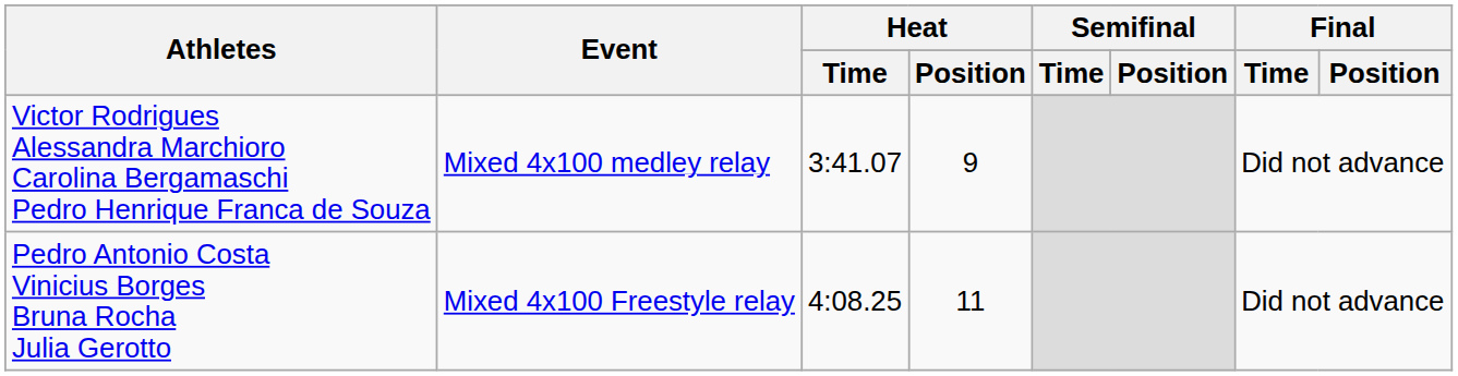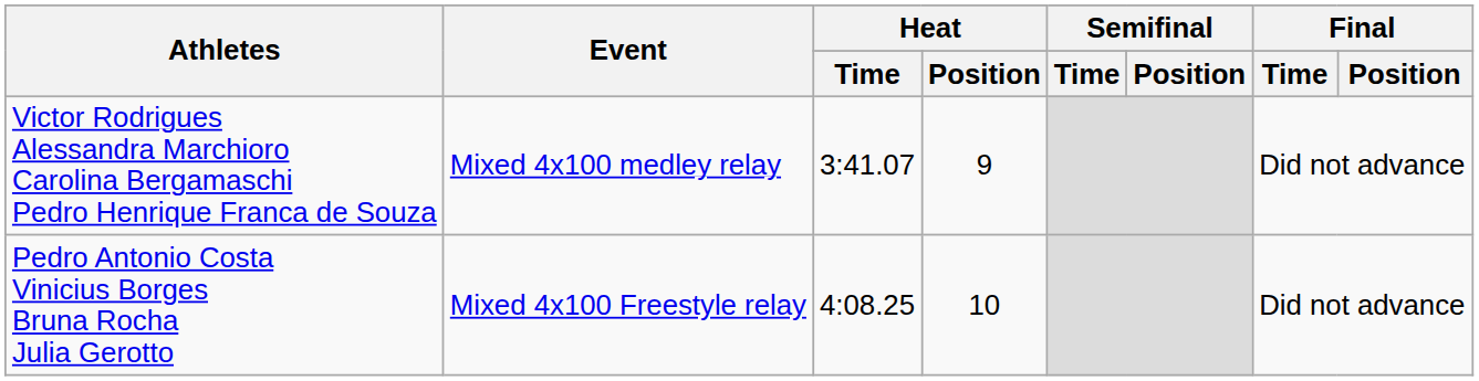row 4 | Heat / Position: 11 -> 10
